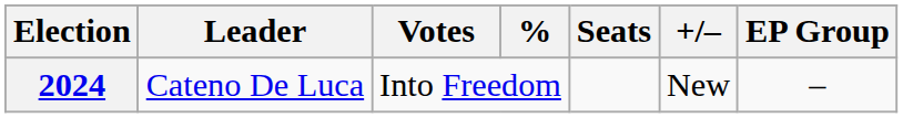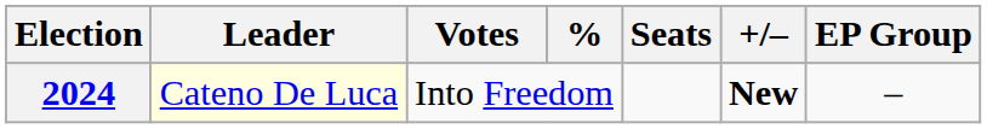2024 | Leader: no background -> lightyellow background
2024 | +/–: normal -> bold
